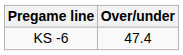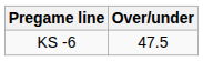KS -6 | Over/under: 47.4 -> 47.5
